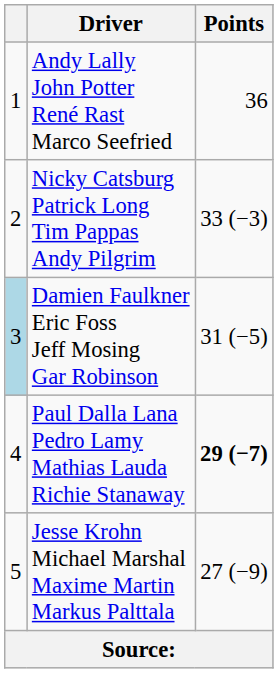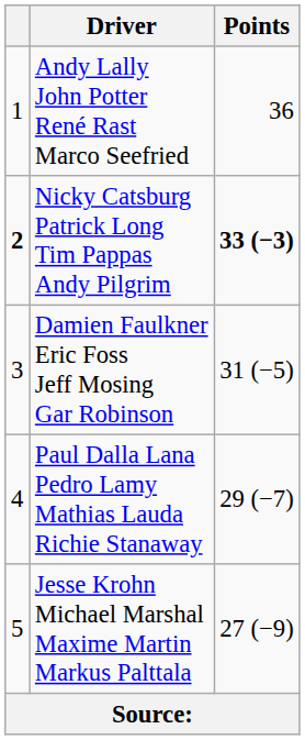Nicky Catsburg Patrick Long Tim Pappas Andy Pilgrim | column 1: normal -> bold
Nicky Catsburg Patrick Long Tim Pappas Andy Pilgrim | Points: normal -> bold
Damien Faulkner Eric Foss Jeff Mosing Gar Robinson | column 1: lightblue background -> no background
Paul Dalla Lana Pedro Lamy Mathias Lauda Richie Stanaway | Points: bold -> normal
